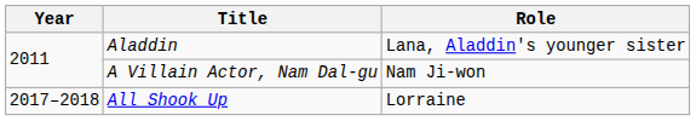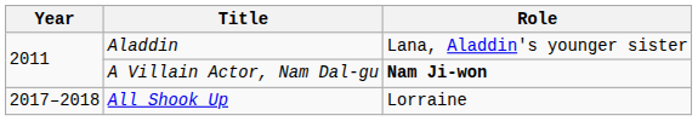A Villain Actor, Nam Dal-gu | Role: normal -> bold
